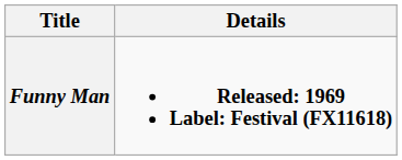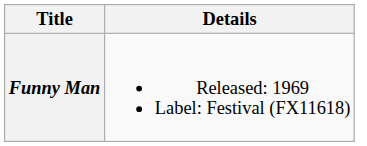Funny Man | Details: bold -> normal
